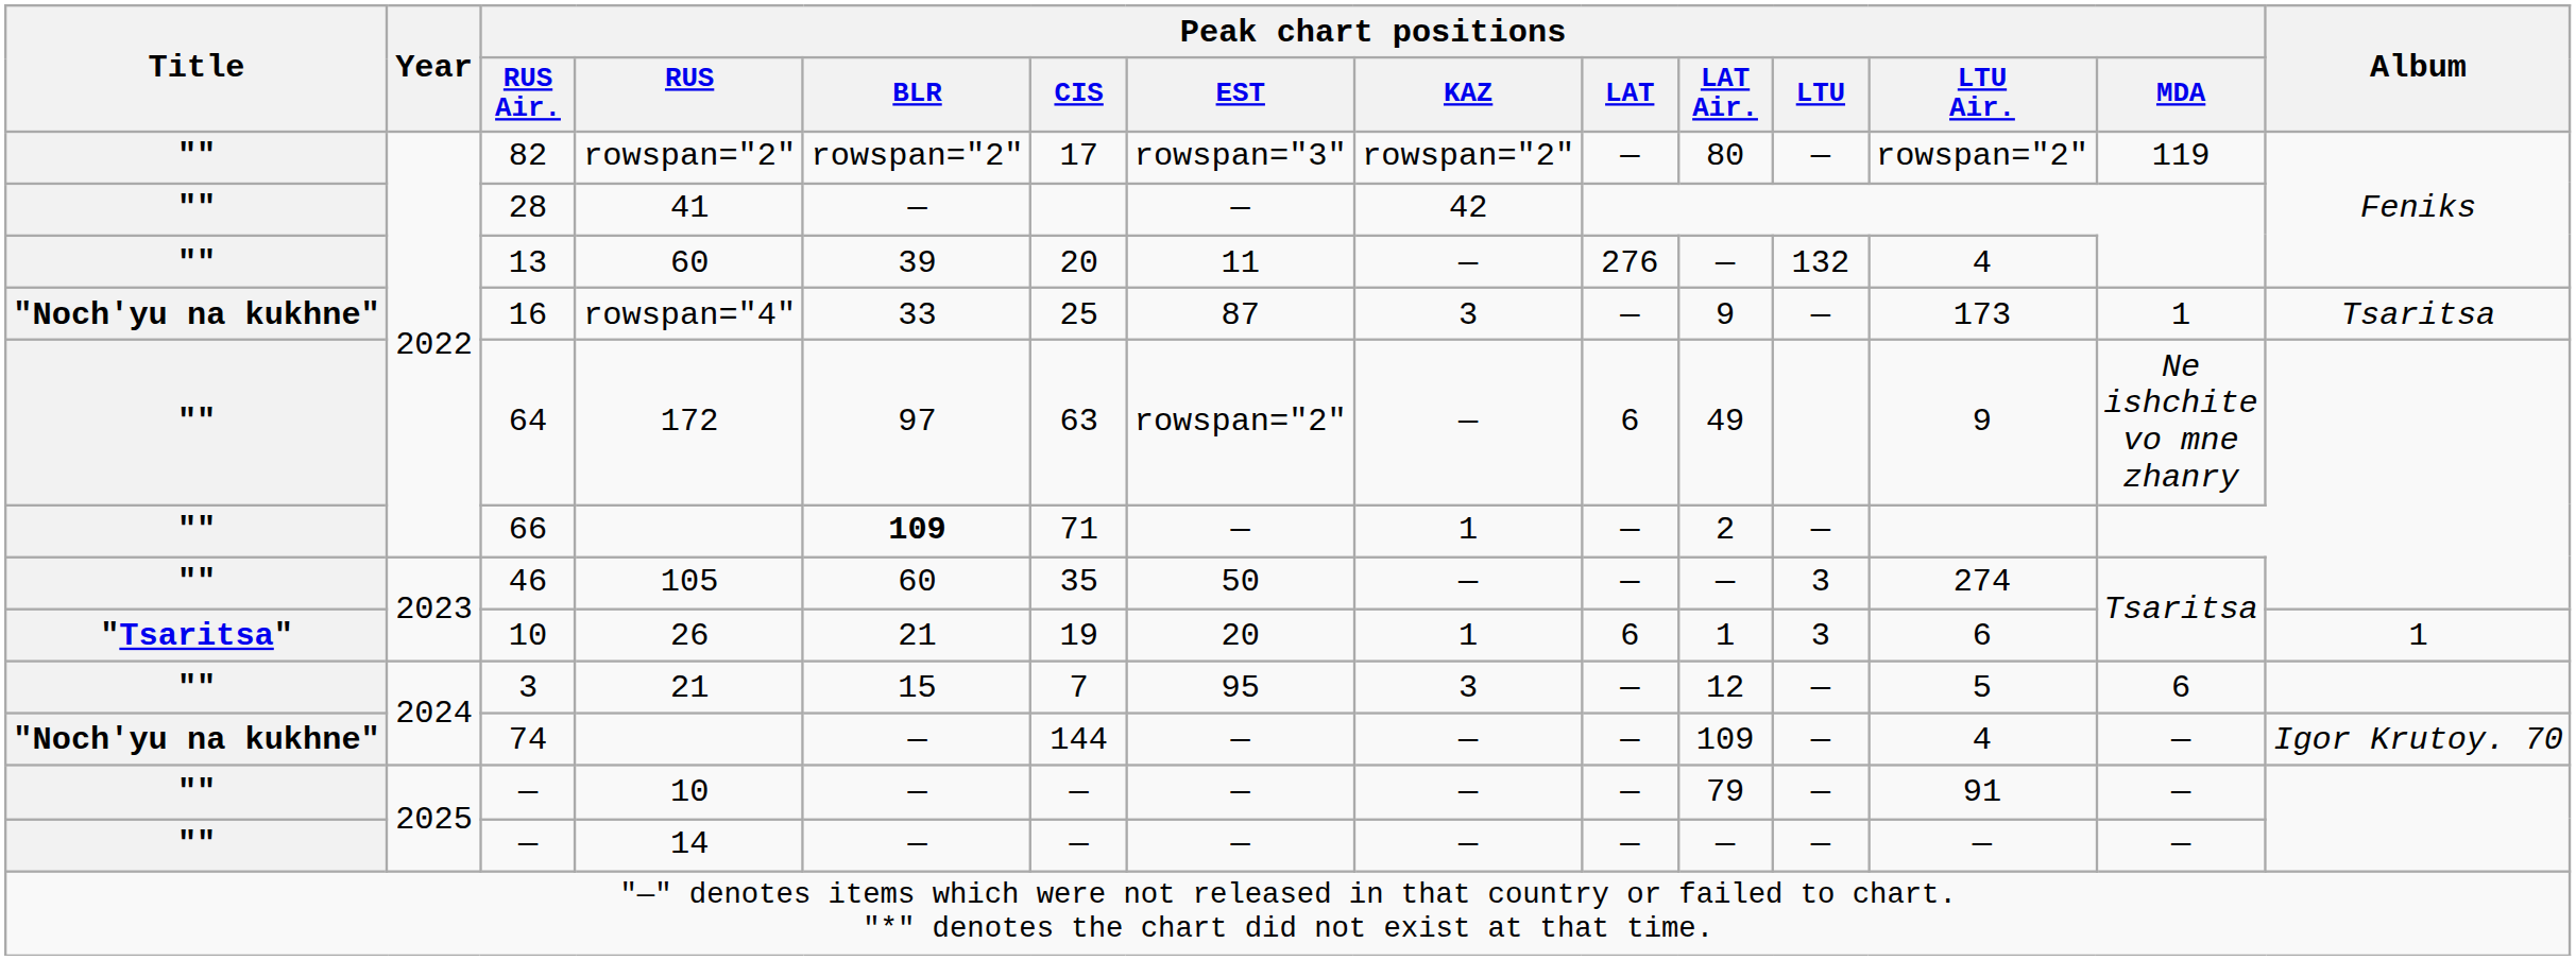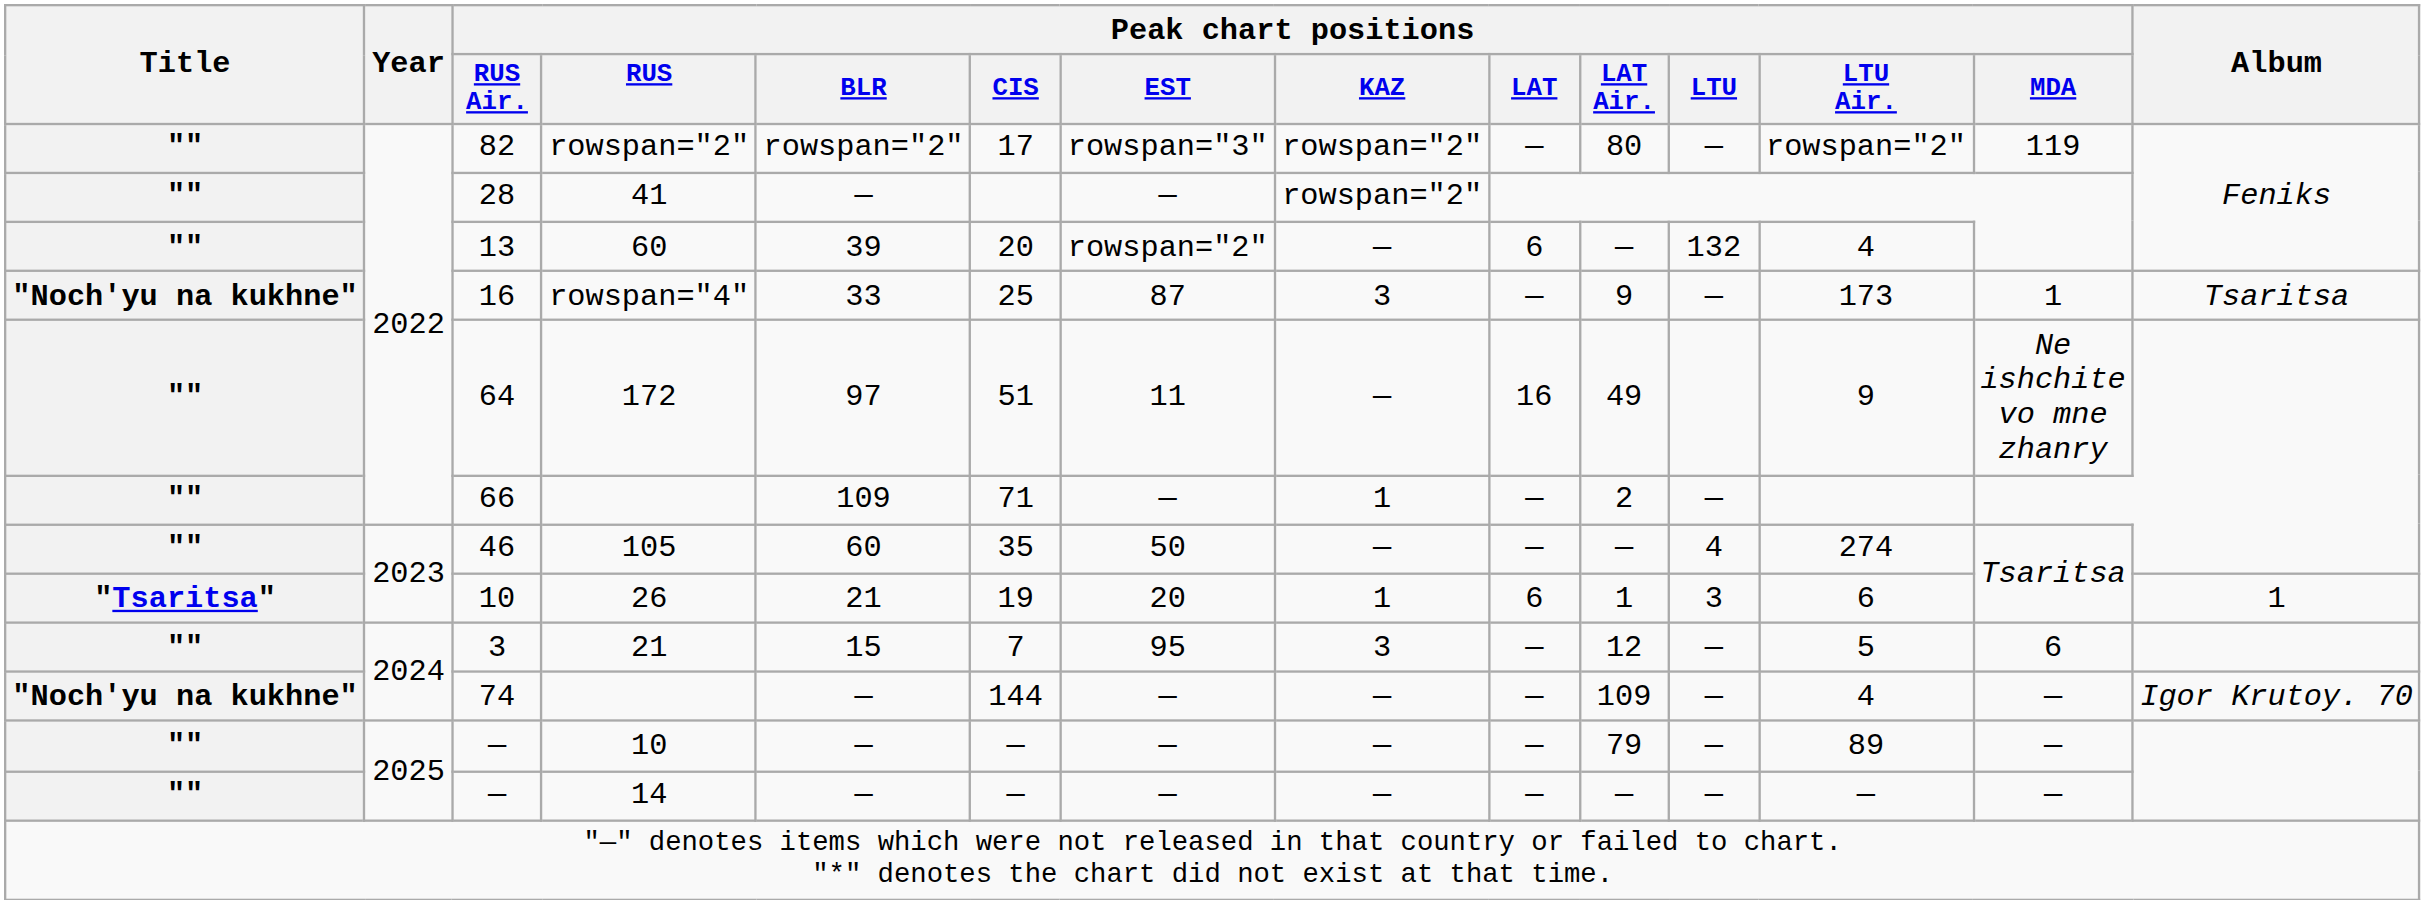28 | Peak chart positions / KAZ: 42 -> rowspan="2"
13 | Peak chart positions / EST: 11 -> rowspan="2"
13 | Peak chart positions / LAT: 276 -> 6
64 | Peak chart positions / CIS: 63 -> 51
64 | Peak chart positions / EST: rowspan="2" -> 11
64 | Peak chart positions / LAT: 6 -> 16
66 | Peak chart positions / BLR: bold -> normal
46 | Peak chart positions / LTU: 3 -> 4
— / 10 | Peak chart positions / LTU Air.: 91 -> 89
